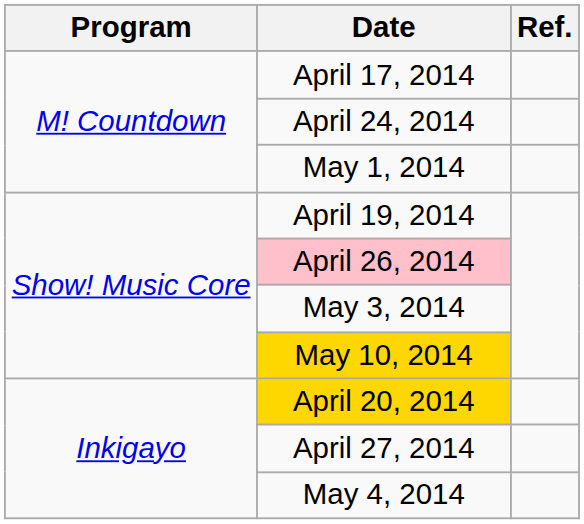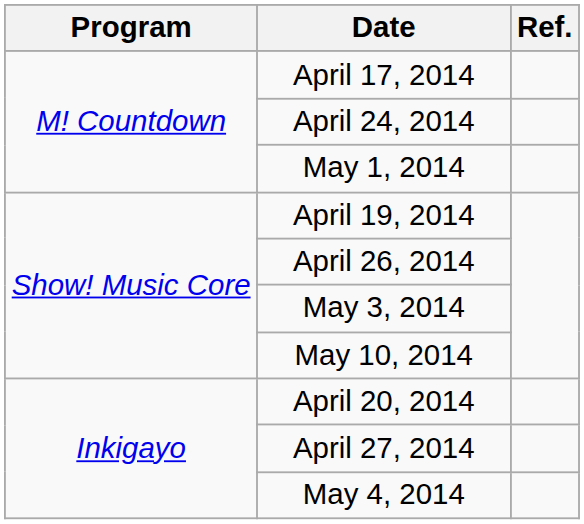April 26, 2014 | Date: pink background -> no background
May 10, 2014 | Date: gold background -> no background
April 20, 2014 | Date: gold background -> no background
